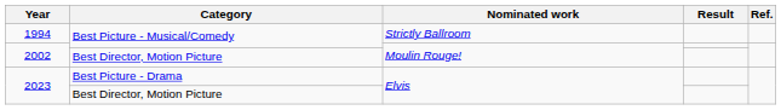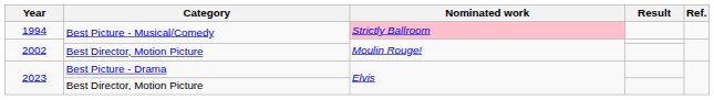1994 | Nominated work: no background -> pink background
